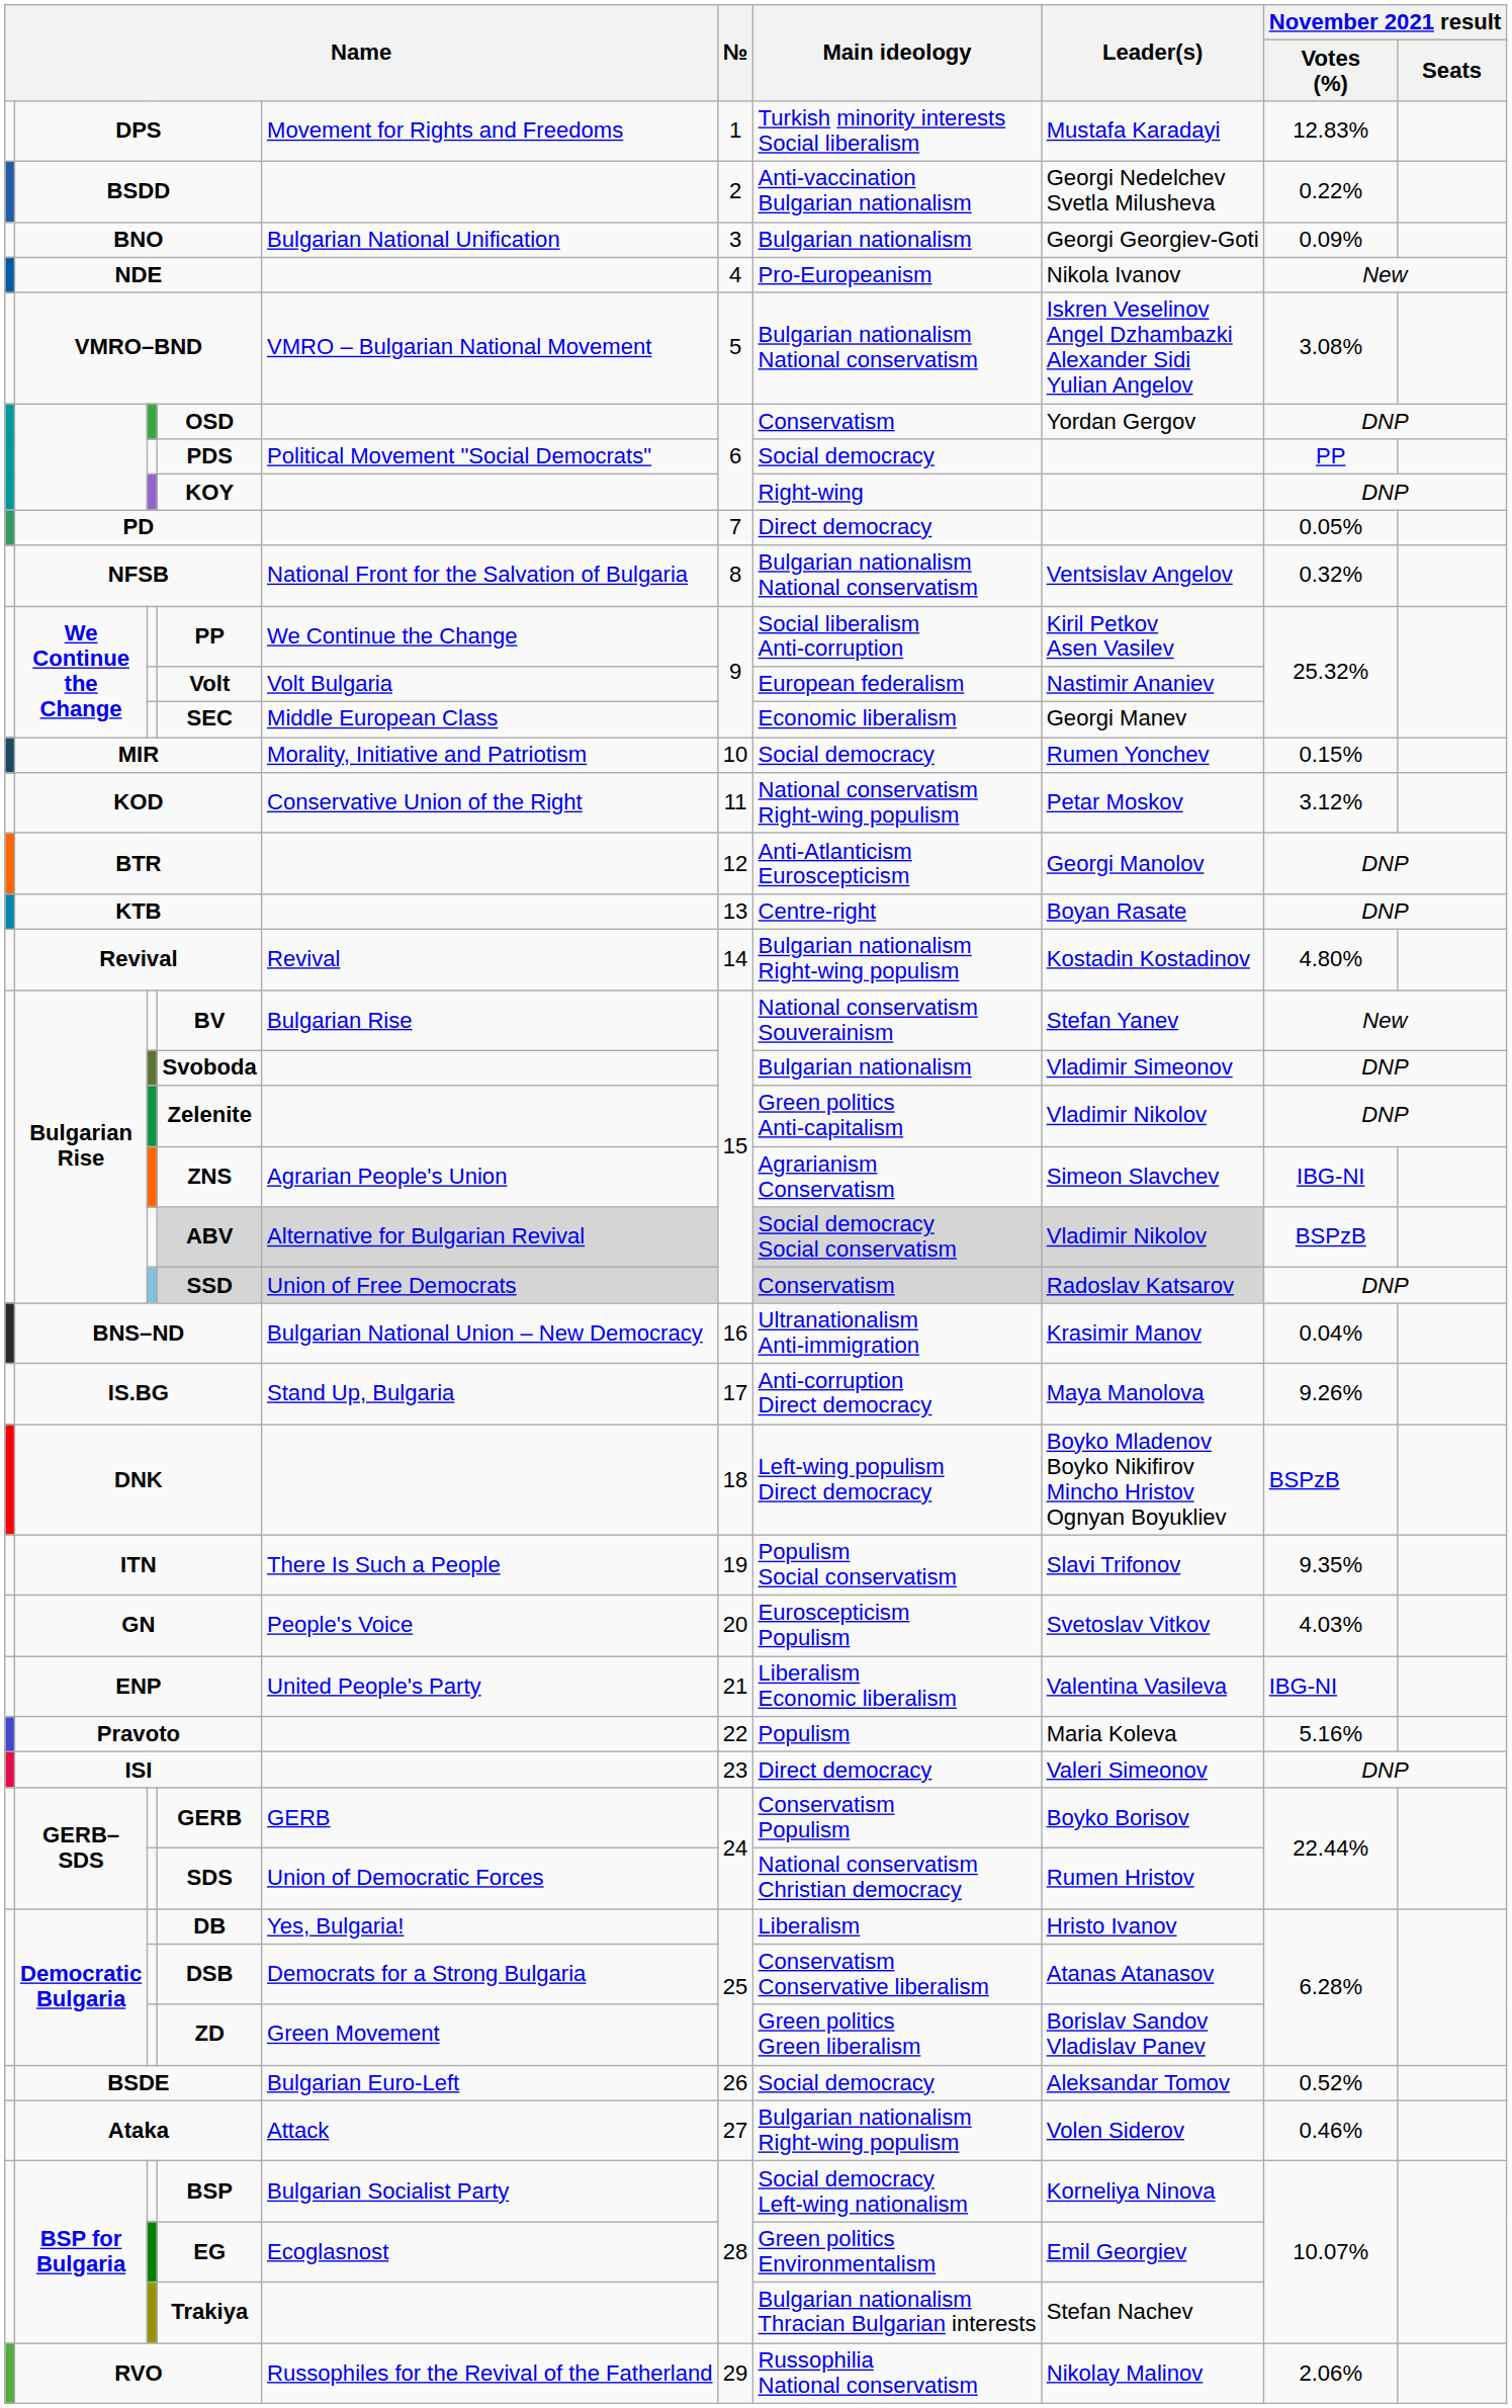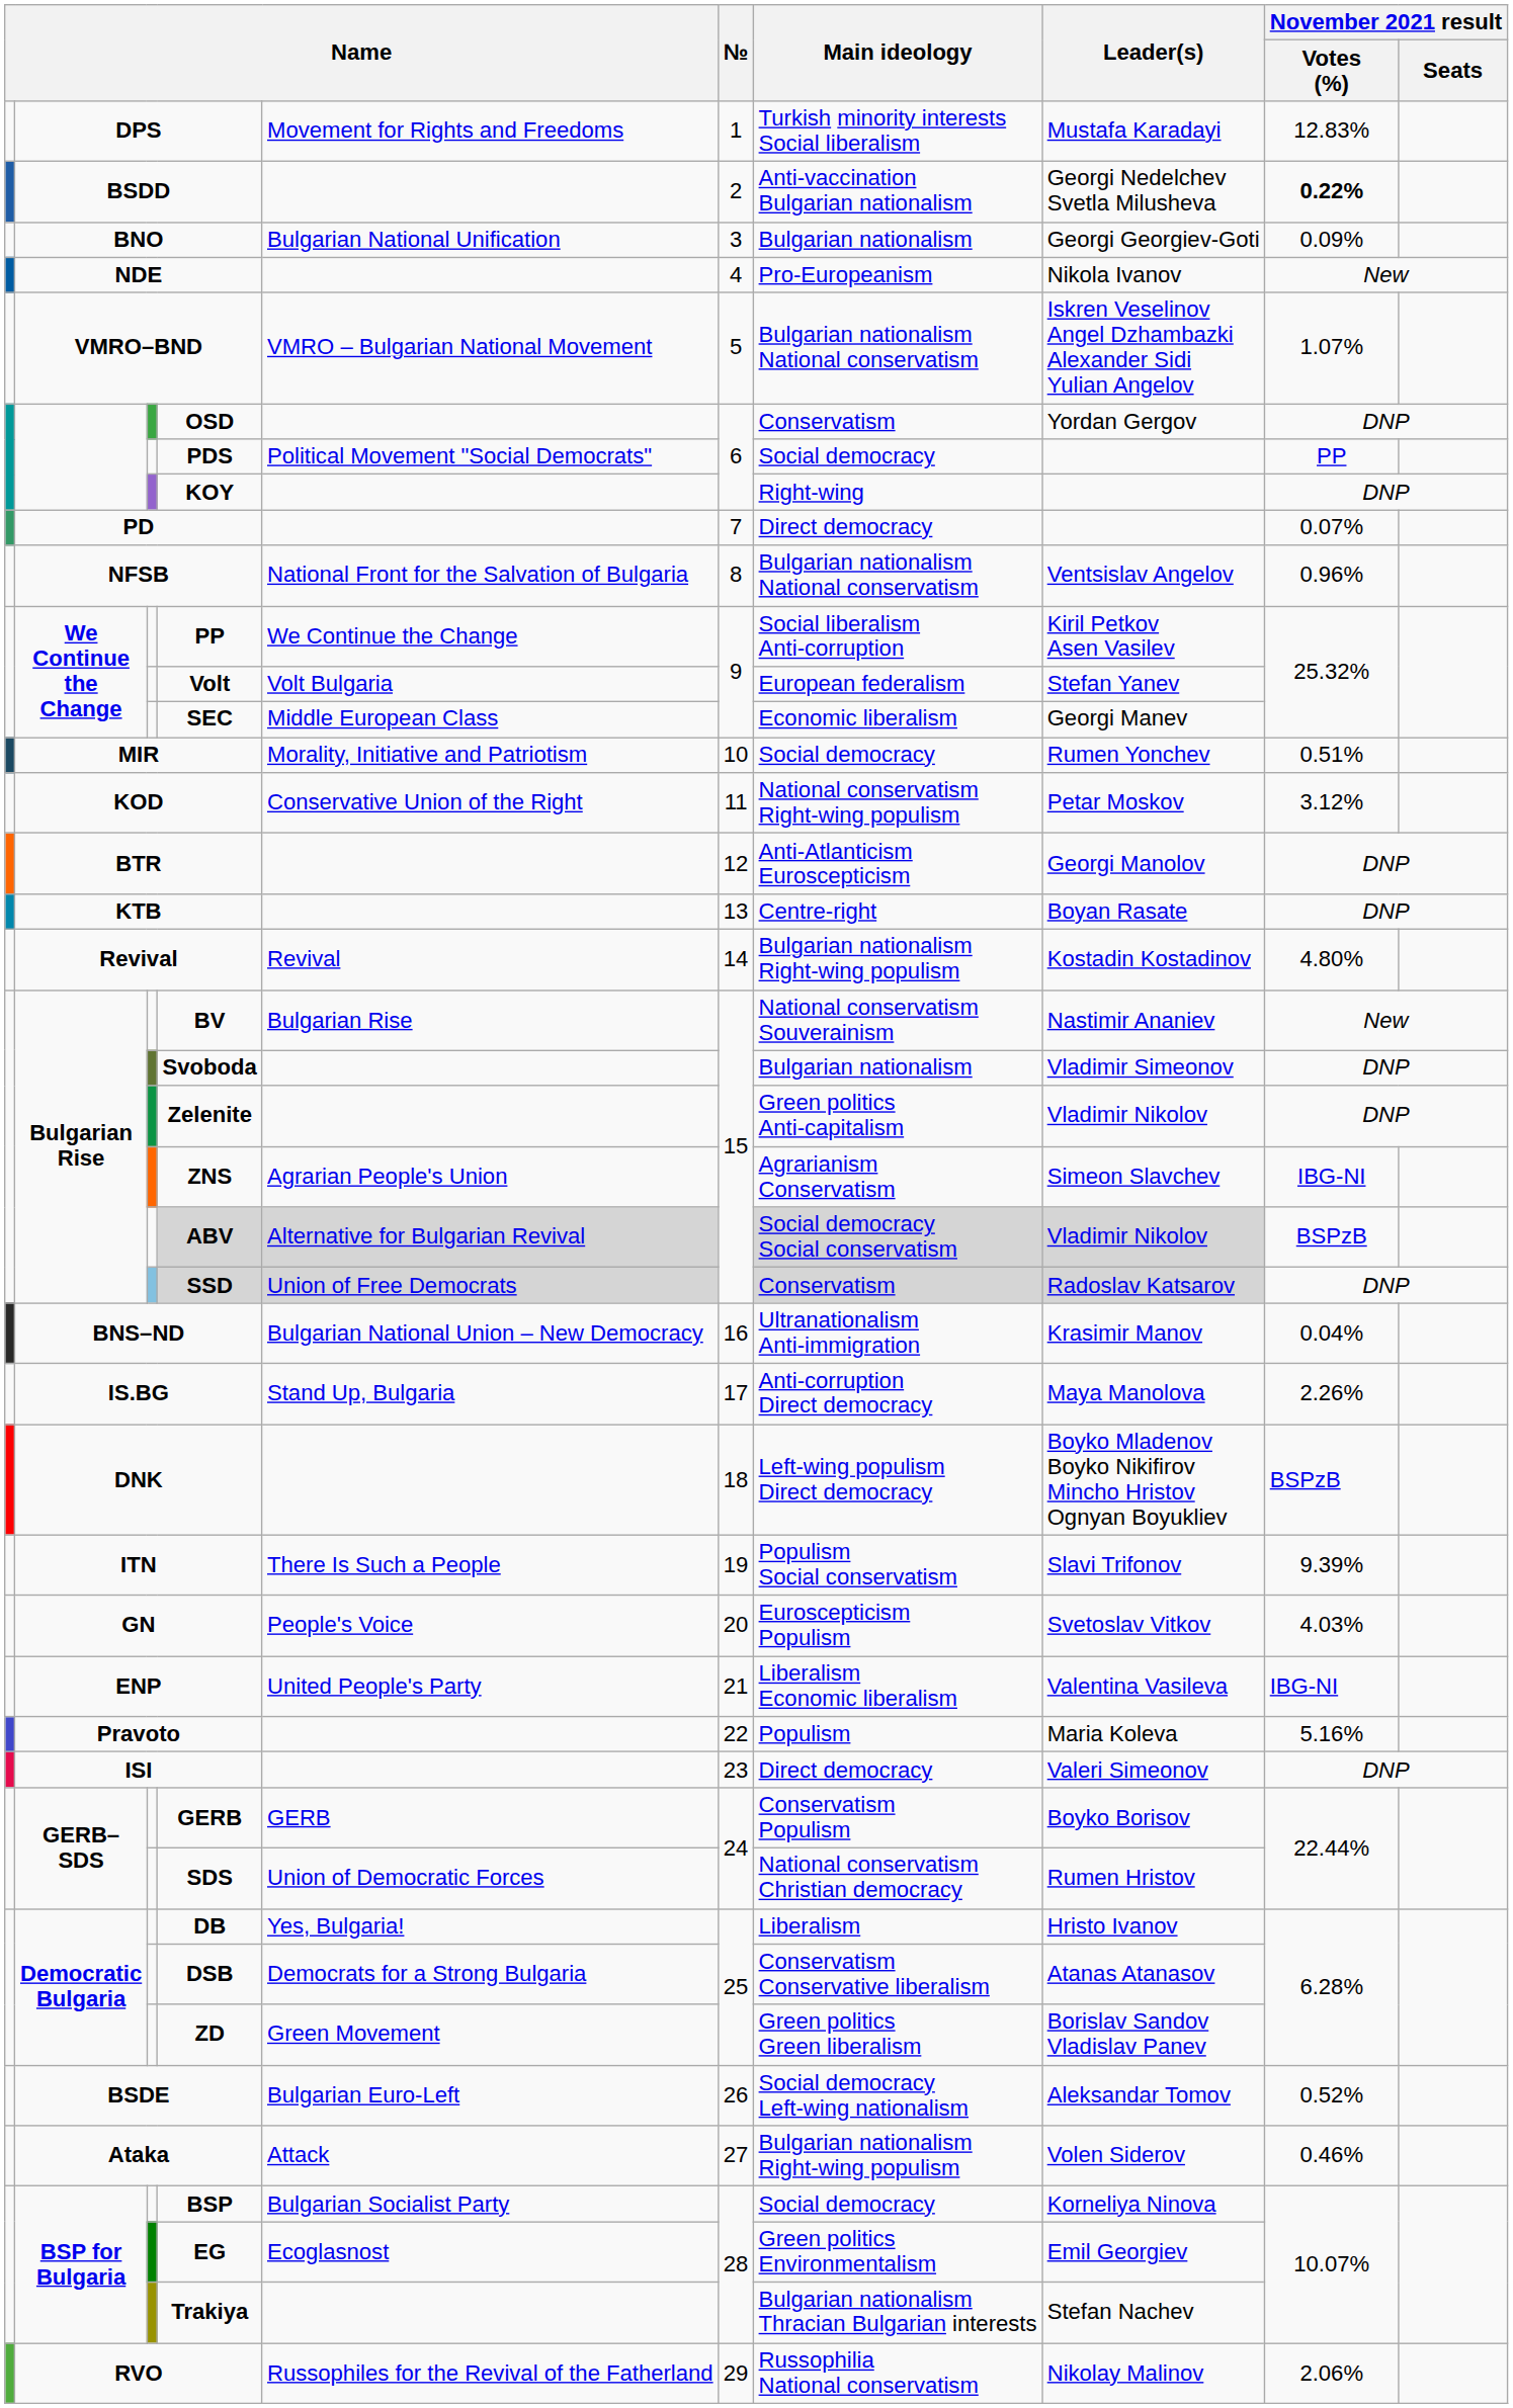BSDD | November 2021 result / Votes (%): normal -> bold
VMRO–BND | November 2021 result / Votes (%): 3.08% -> 1.07%
PD | November 2021 result / Votes (%): 0.05% -> 0.07%
NFSB | November 2021 result / Votes (%): 0.32% -> 0.96%
Volt | Leader(s): Nastimir Ananiev -> Stefan Yanev
MIR | November 2021 result / Votes (%): 0.15% -> 0.51%
BV | Leader(s): Stefan Yanev -> Nastimir Ananiev
IS.BG | November 2021 result / Votes (%): 9.26% -> 2.26%
ITN | November 2021 result / Votes (%): 9.35% -> 9.39%
BSDE | Main ideology: Social democracy -> Social democracy Left-wing nationalism
BSP | Main ideology: Social democracy Left-wing nationalism -> Social democracy
